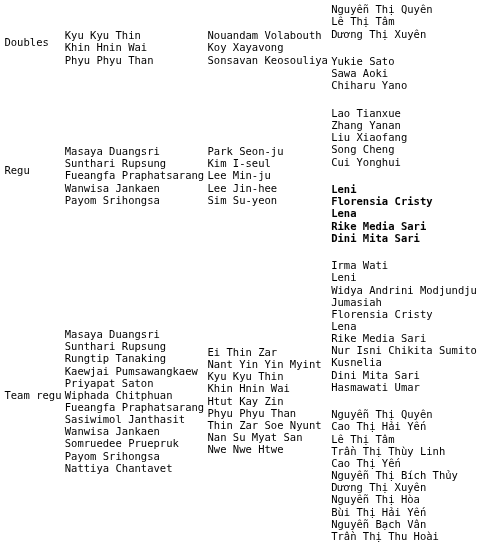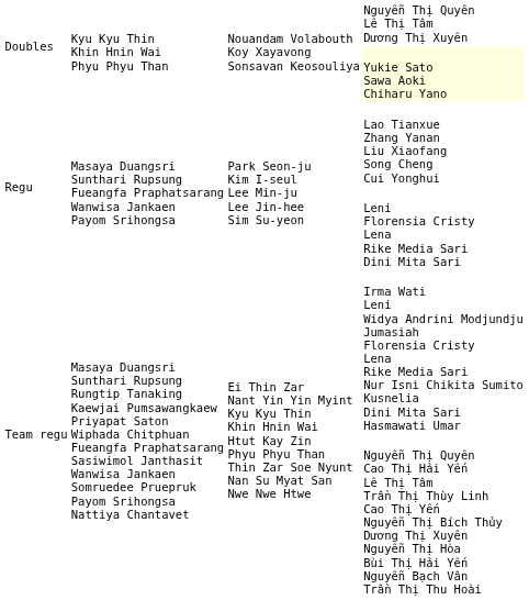Yukie Sato Sawa Aoki Chiharu Yano | column 4: no background -> lightyellow background
Leni Florensia Cristy Lena Rike Media Sari Dini Mita Sari | column 4: bold -> normal
